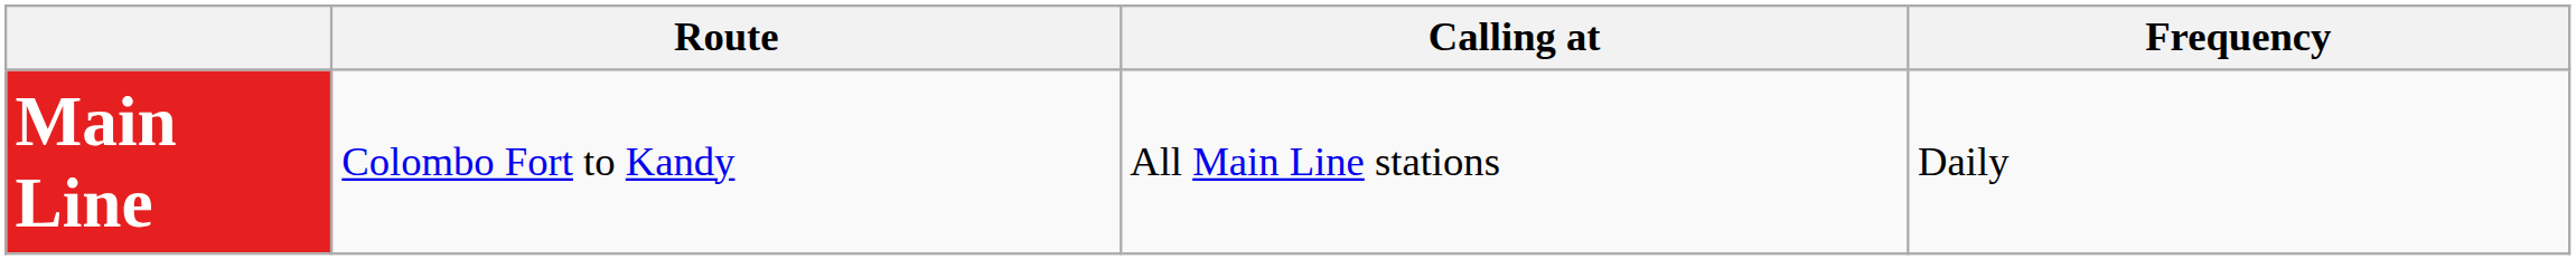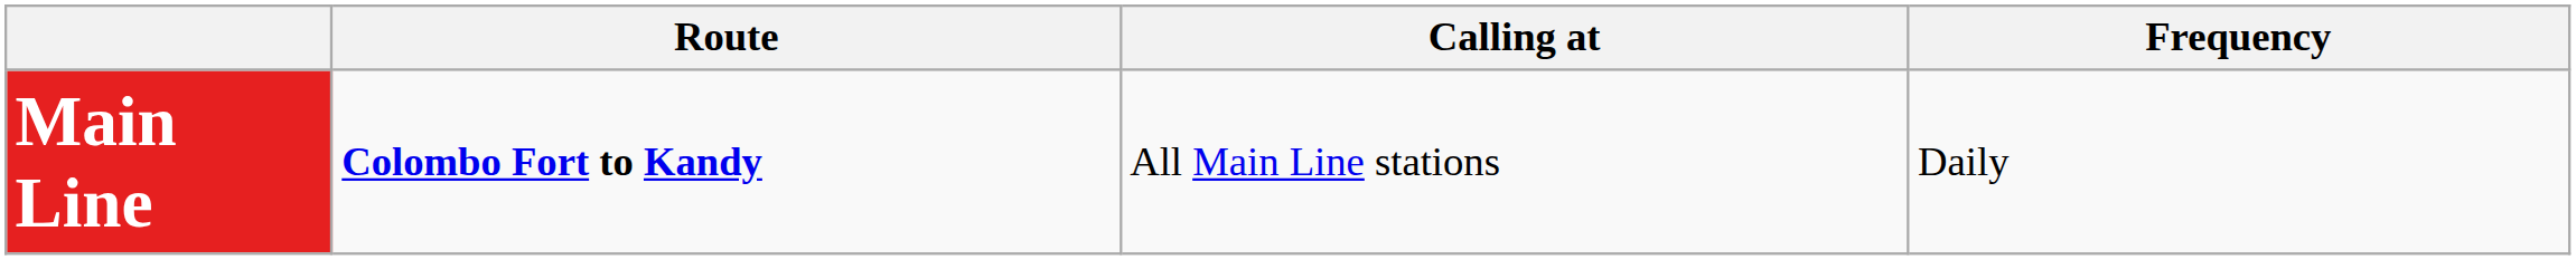row 2 | Route: normal -> bold
